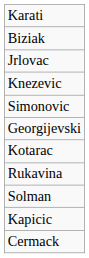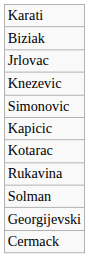row 6 | column 1: Georgijevski -> Kapicic
row 10 | column 1: Kapicic -> Georgijevski
